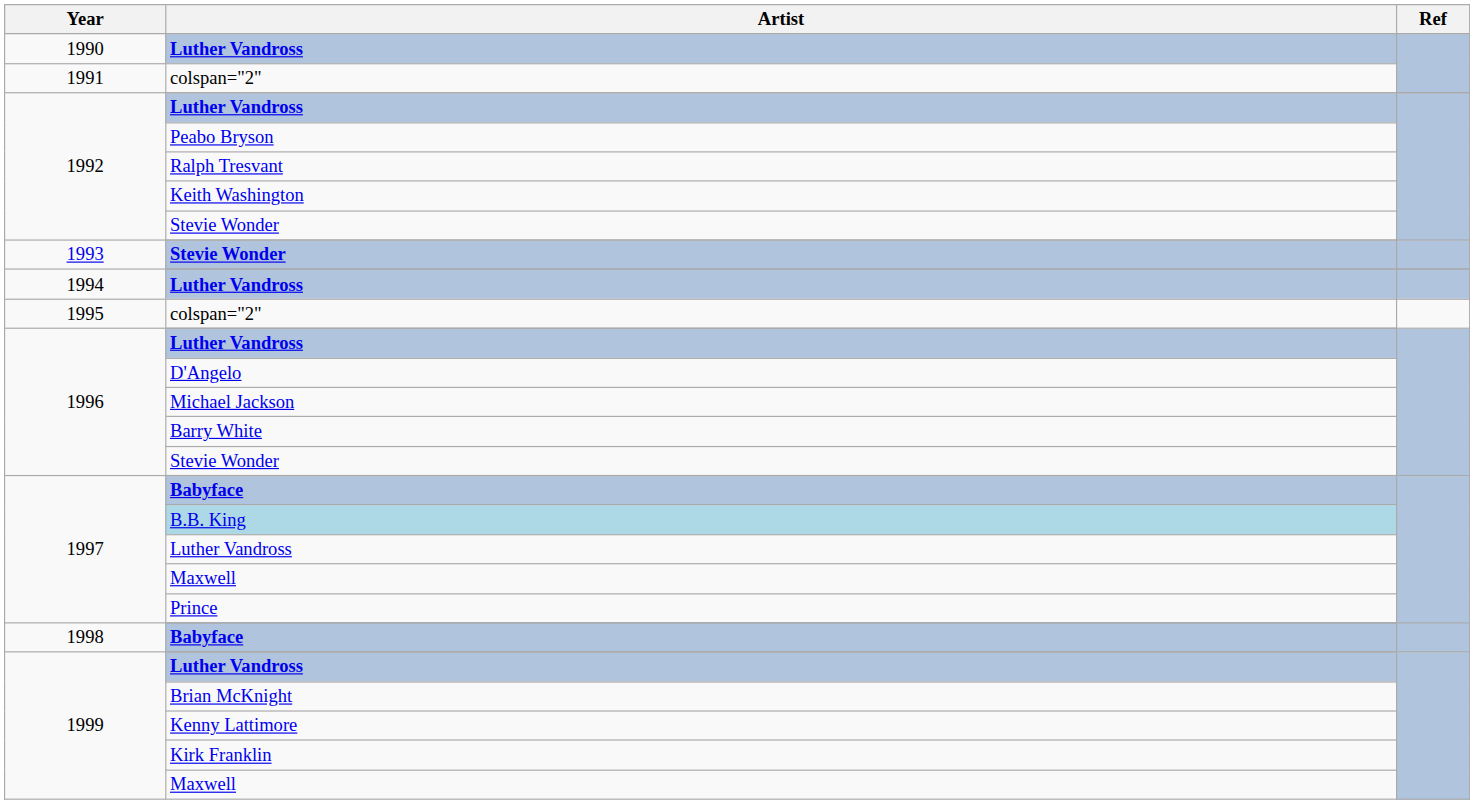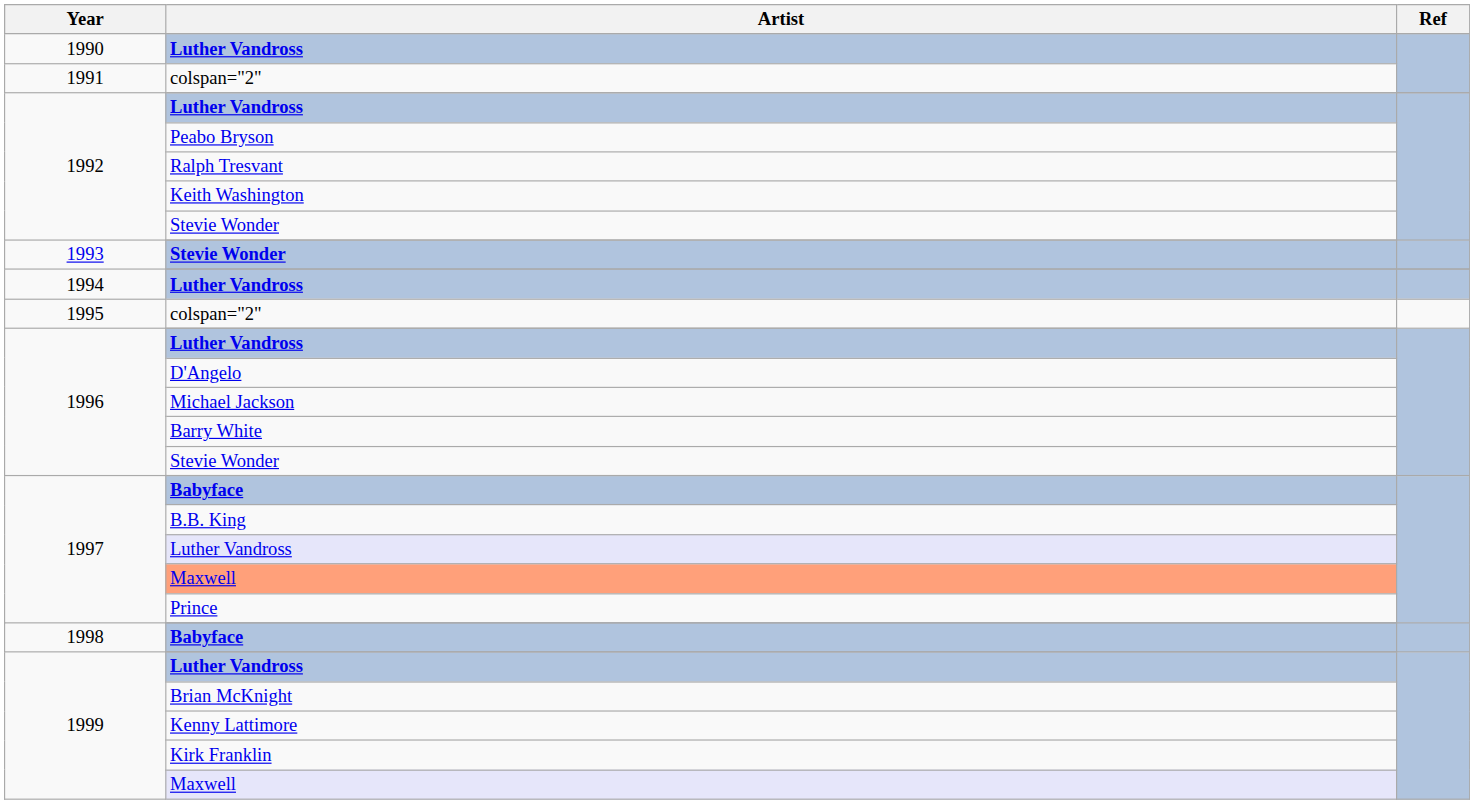B.B. King | Artist: lightblue background -> no background
1997 / Luther Vandross | Artist: no background -> lavender background
1997 / Maxwell | Artist: no background -> lightsalmon background
1999 / Maxwell | Artist: no background -> lavender background
